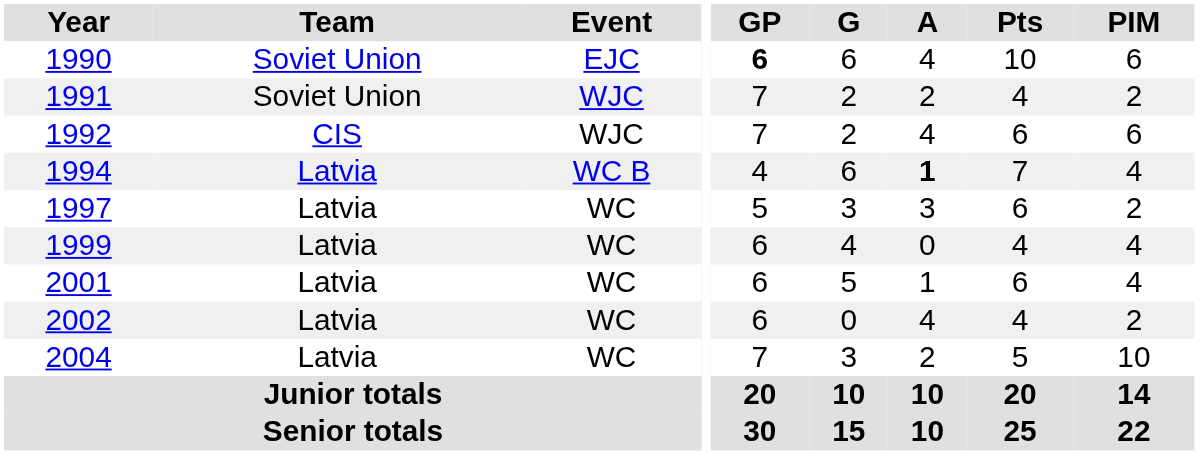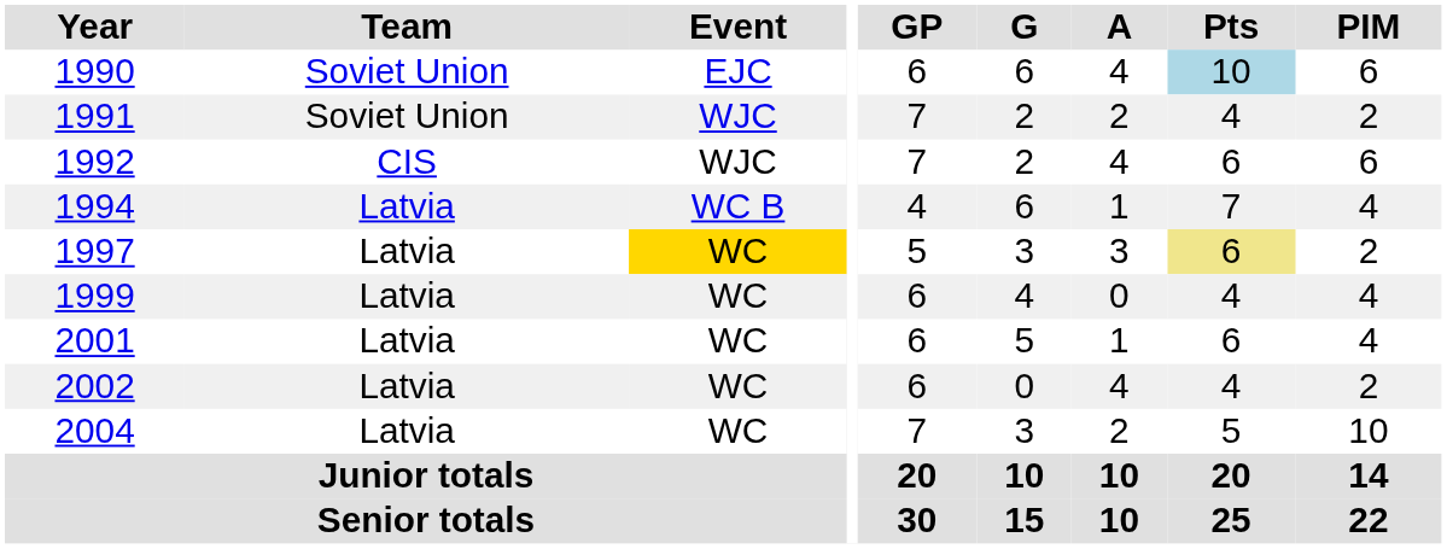1990 | GP: bold -> normal
1990 | Pts: no background -> lightblue background
1994 | A: bold -> normal
1997 | Event: no background -> gold background
1997 | Pts: no background -> khaki background
